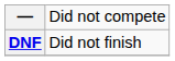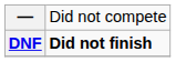DNF | column 2: normal -> bold
